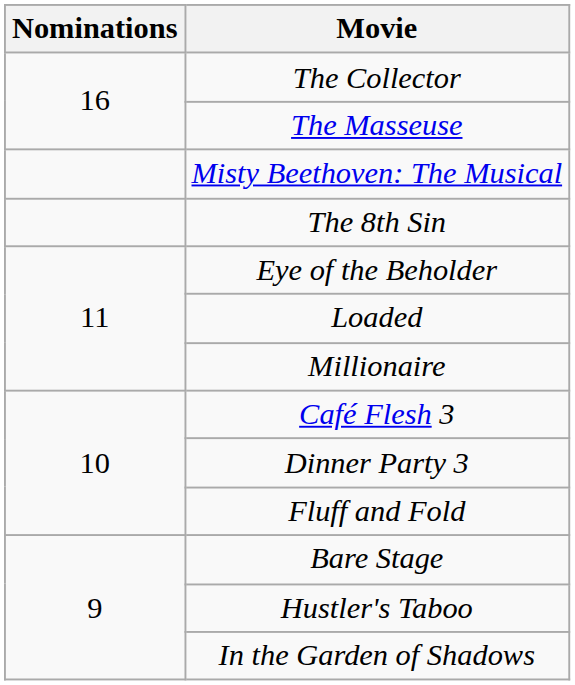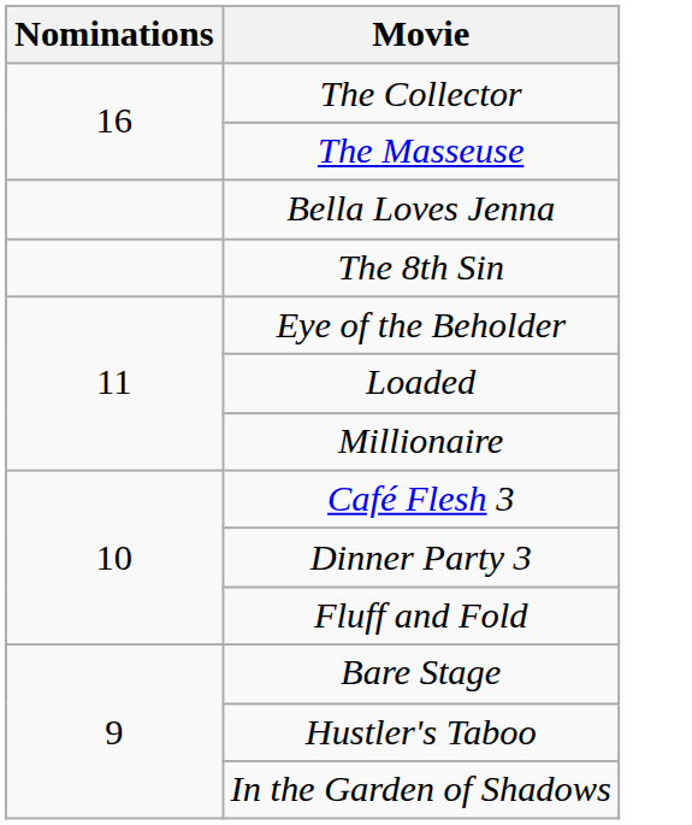- row: Misty Beethoven: The Musical
+ row: Bella Loves Jenna
